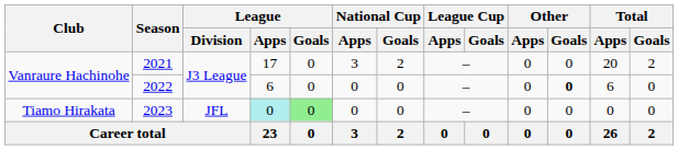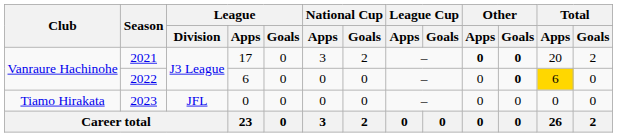2021 | Other / Apps: normal -> bold
2021 | Other / Goals: normal -> bold
2022 | Total / Apps: no background -> gold background
2023 | League / Apps: paleturquoise background -> no background
2023 | League / Goals: lightgreen background -> no background
